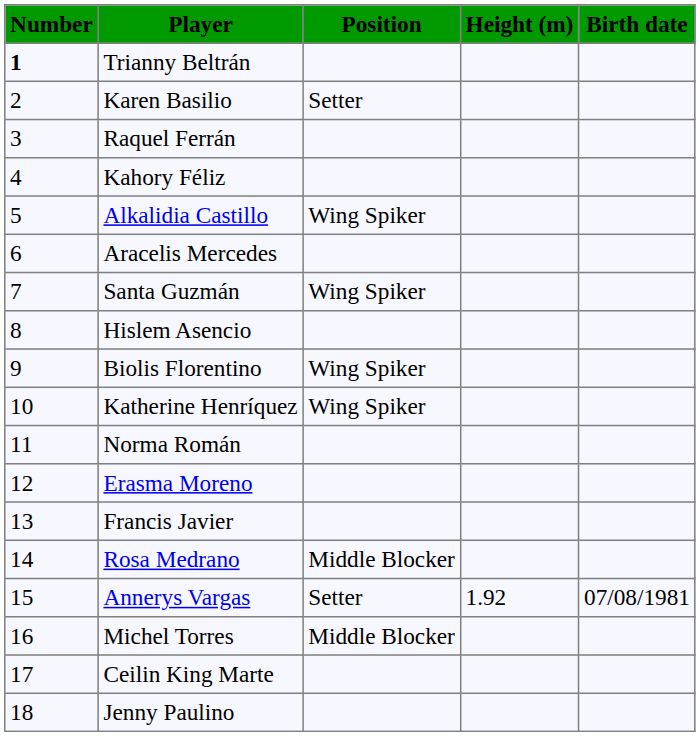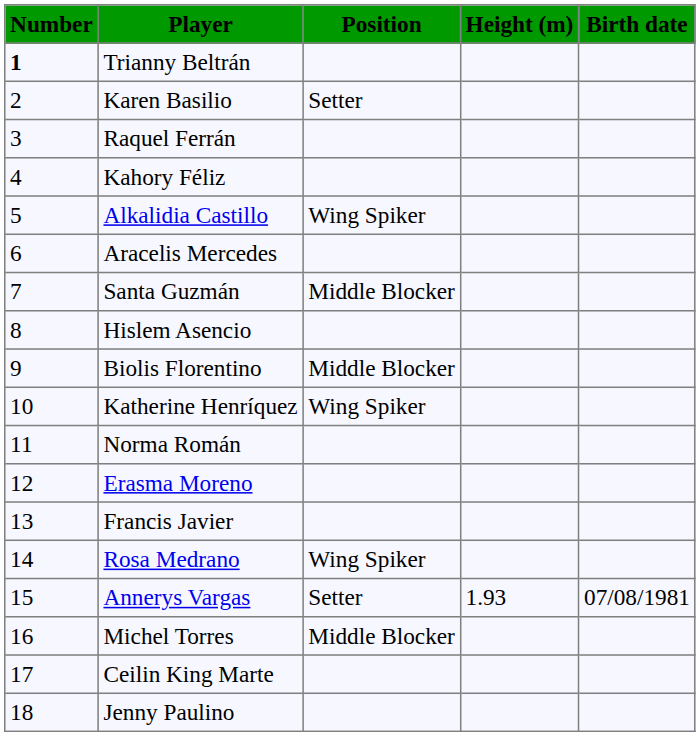Santa Guzmán | Position: Wing Spiker -> Middle Blocker
Biolis Florentino | Position: Wing Spiker -> Middle Blocker
Rosa Medrano | Position: Middle Blocker -> Wing Spiker
Annerys Vargas | Height (m): 1.92 -> 1.93
